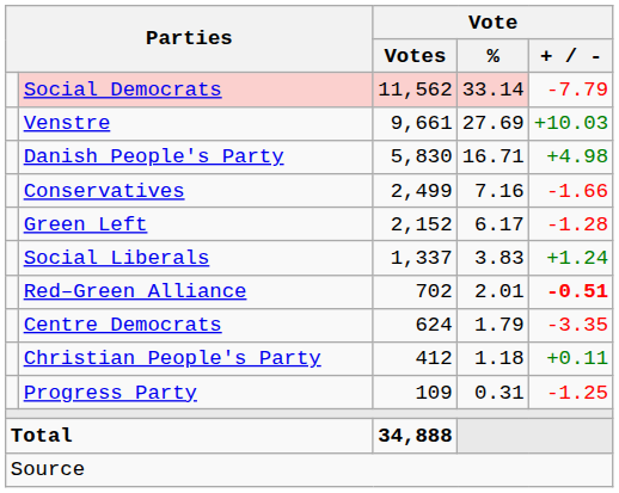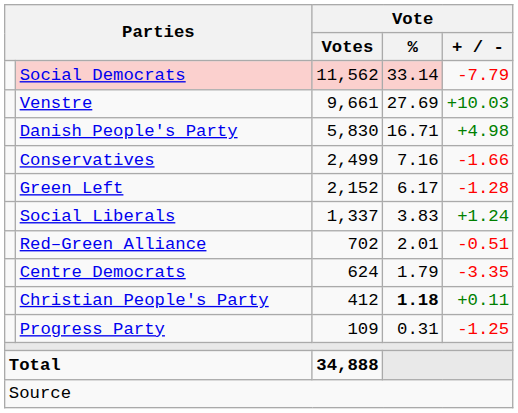Red–Green Alliance | Vote / + / -: bold -> normal
Christian People's Party | Vote / %: normal -> bold
